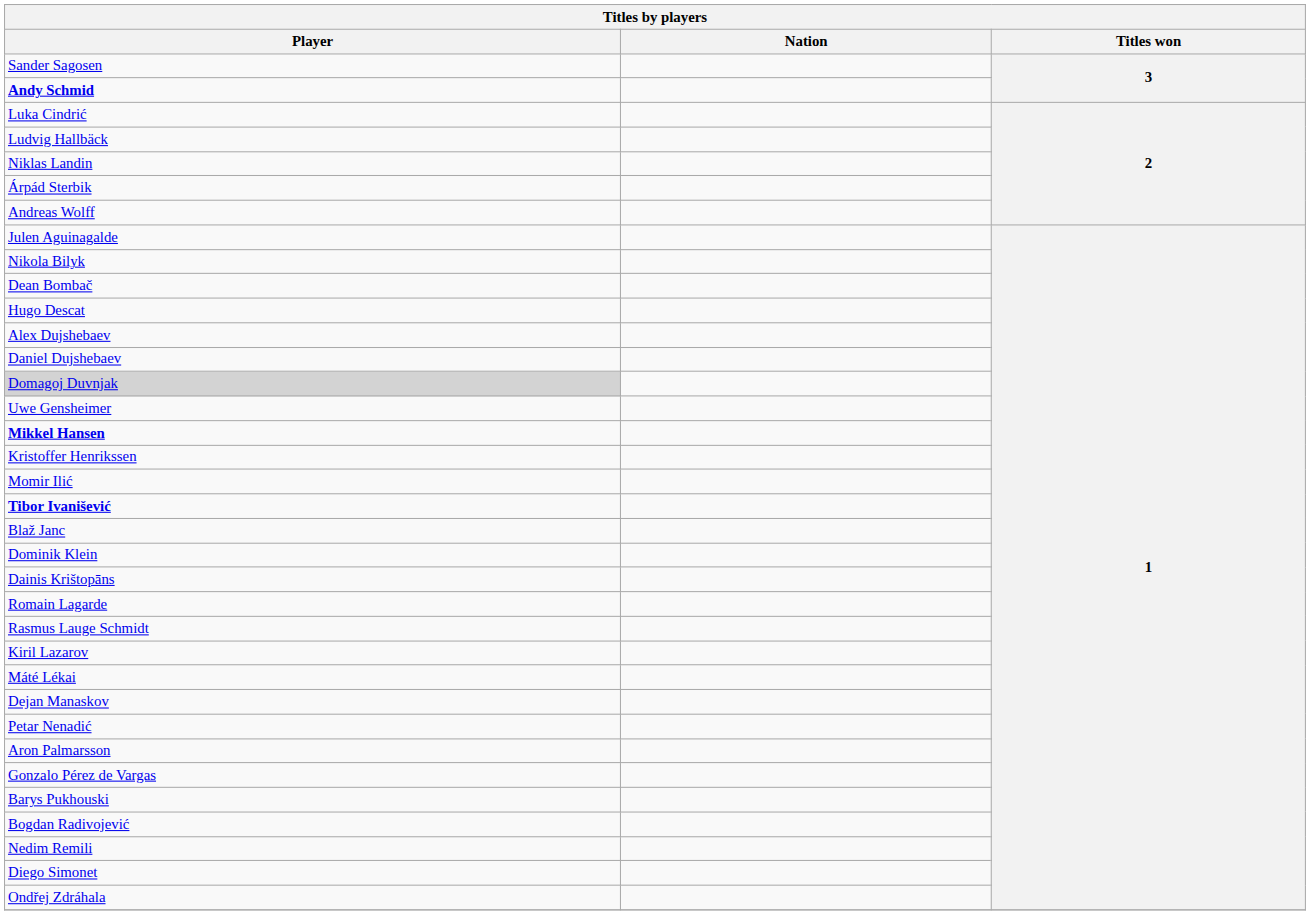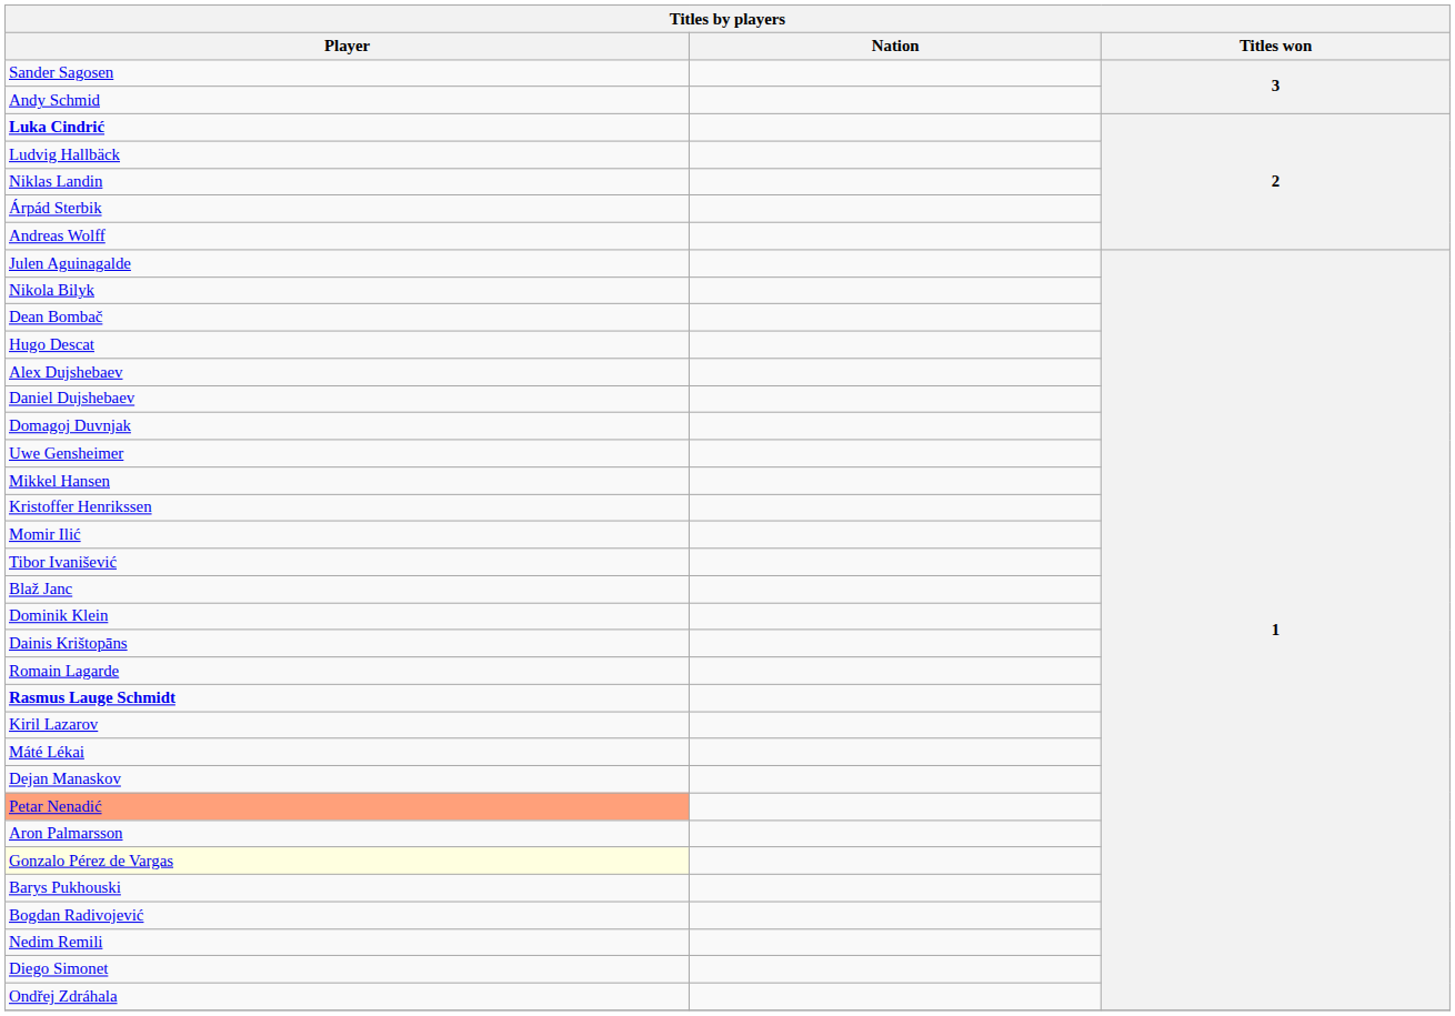Andy Schmid | Player: bold -> normal
Luka Cindrić | Player: normal -> bold
Domagoj Duvnjak | Player: lightgrey background -> no background
Mikkel Hansen | Player: bold -> normal
Tibor Ivanišević | Player: bold -> normal
Rasmus Lauge Schmidt | Player: normal -> bold
Petar Nenadić | Player: no background -> lightsalmon background
Gonzalo Pérez de Vargas | Player: no background -> lightyellow background
